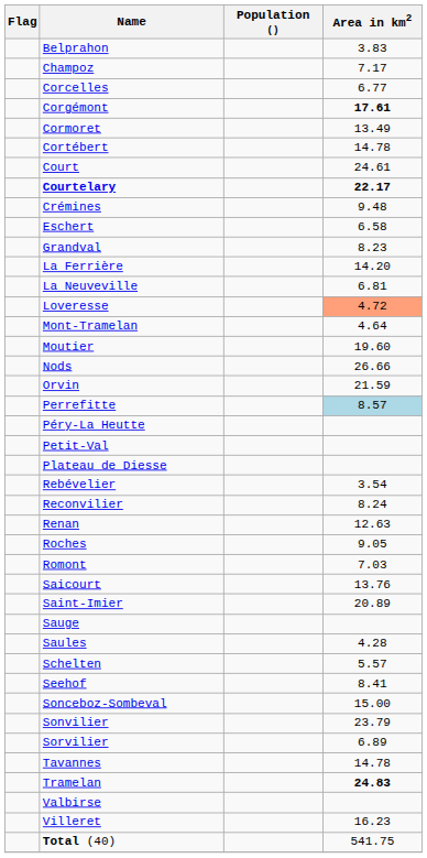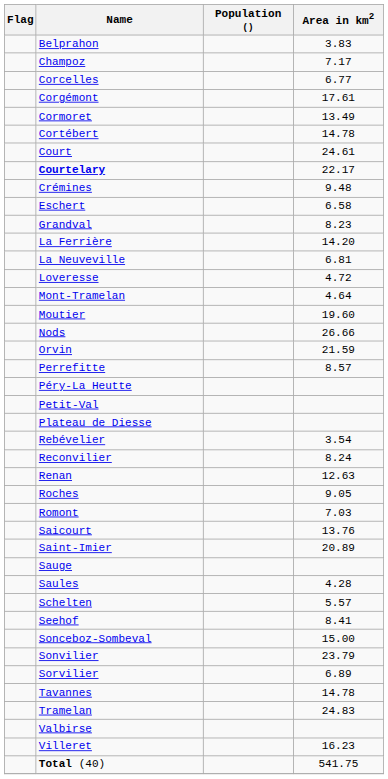Corgémont | Area in km2: bold -> normal
Courtelary | Area in km2: bold -> normal
Loveresse | Area in km2: lightsalmon background -> no background
Perrefitte | Area in km2: lightblue background -> no background
Tramelan | Area in km2: bold -> normal
